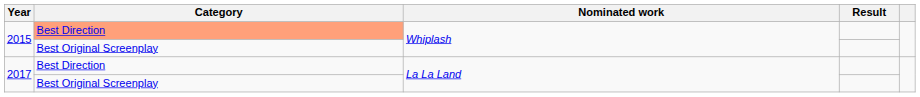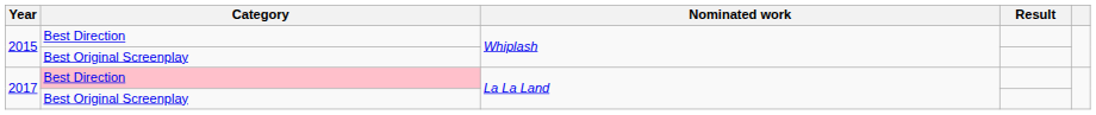2015 / Best Direction | Category: lightsalmon background -> no background
2017 / Best Direction | Category: no background -> pink background
